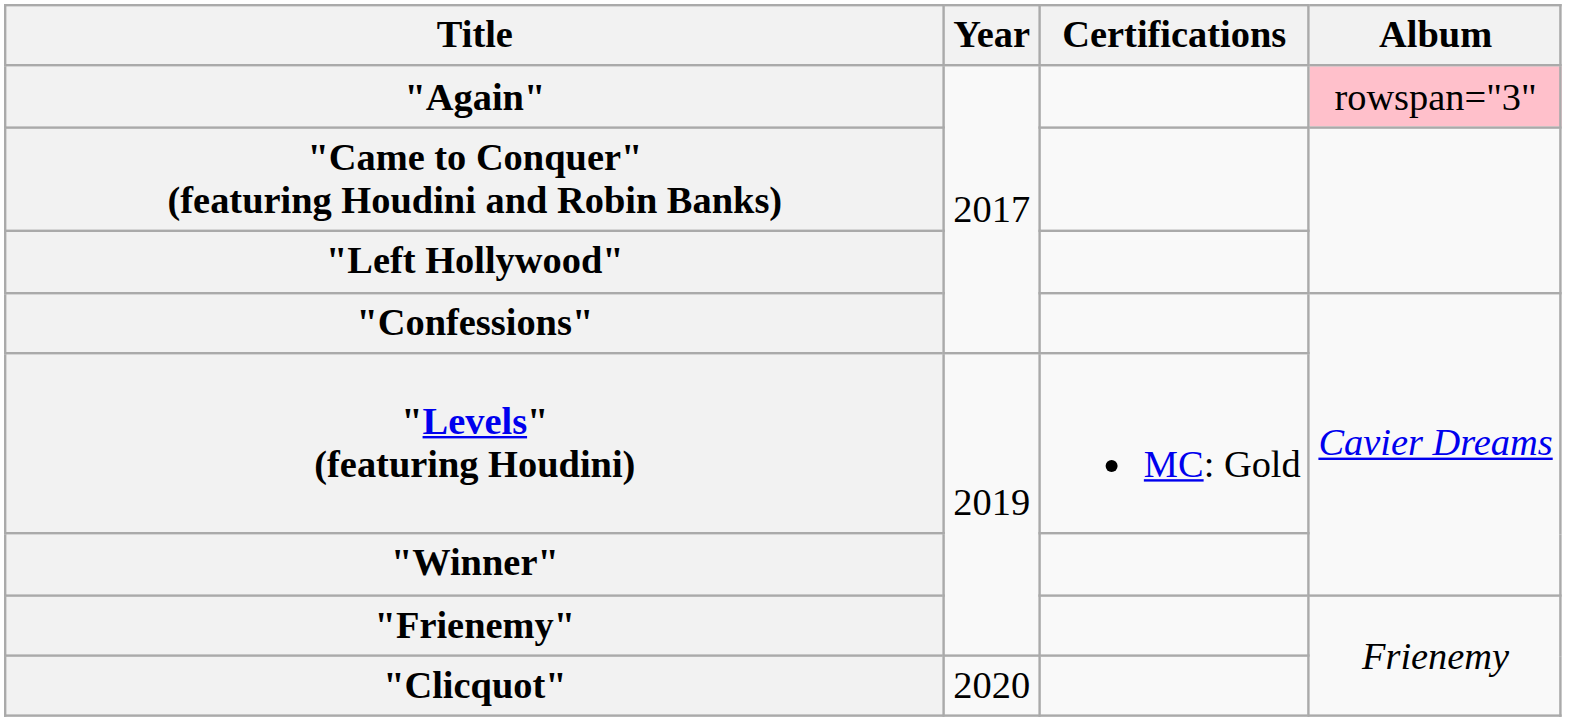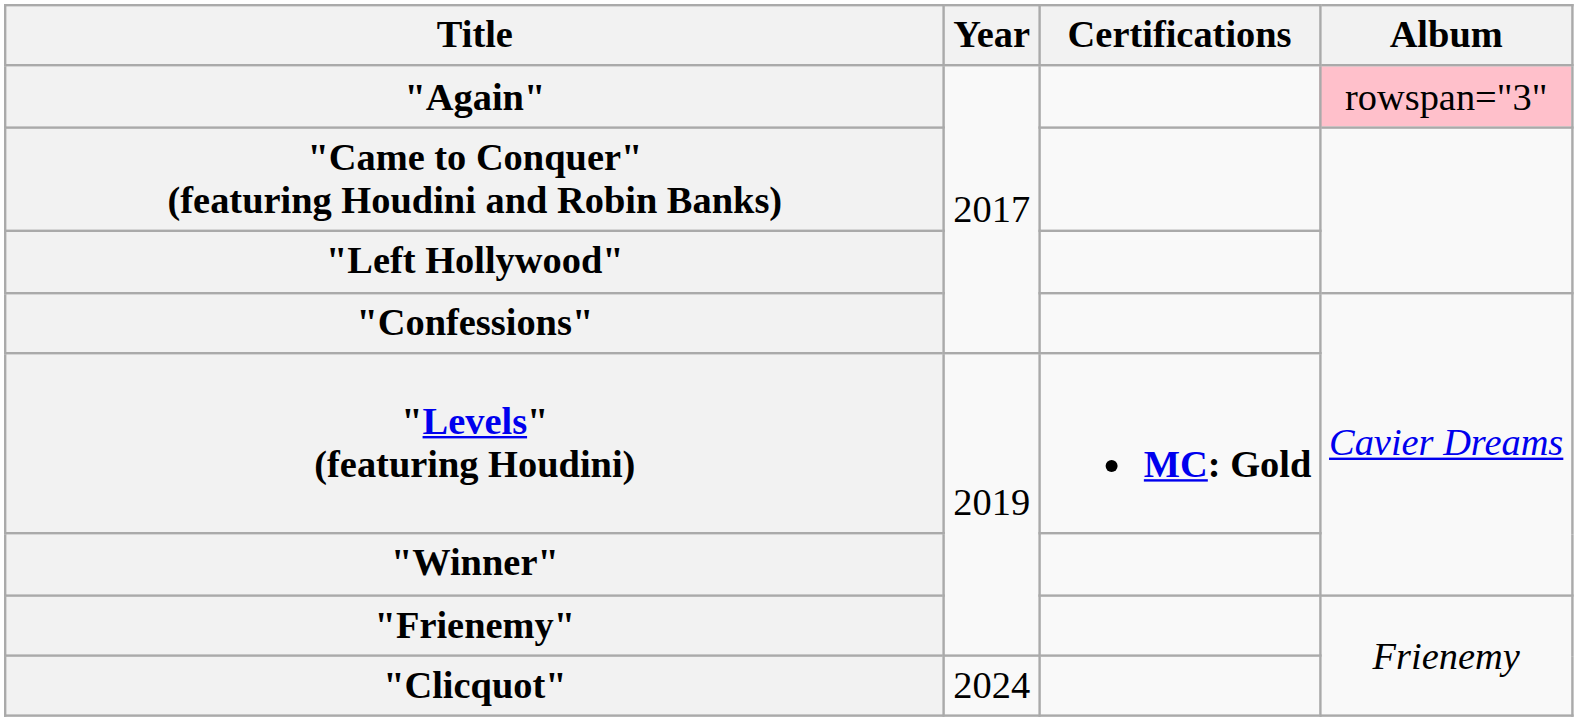"Levels" (featuring Houdini) | Certifications: normal -> bold
"Clicquot" | Year: 2020 -> 2024
